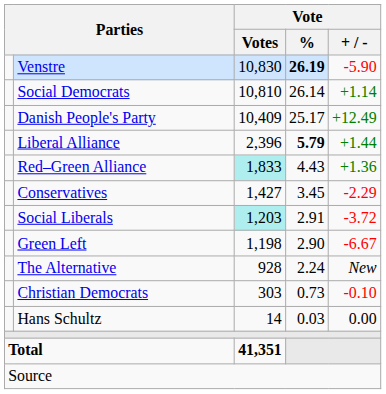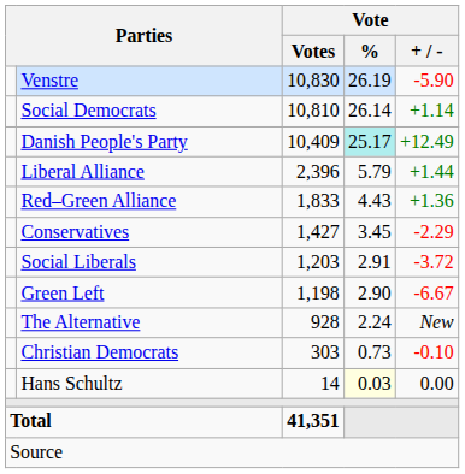Venstre | Vote / %: bold -> normal
Danish People's Party | Vote / %: no background -> paleturquoise background
Liberal Alliance | Vote / %: bold -> normal
Red–Green Alliance | Vote / Votes: paleturquoise background -> no background
Social Liberals | Vote / Votes: paleturquoise background -> no background
Hans Schultz | Vote / %: no background -> lightyellow background
